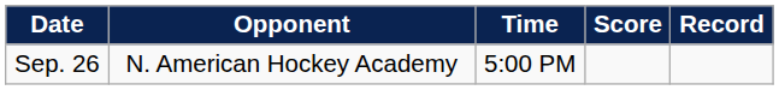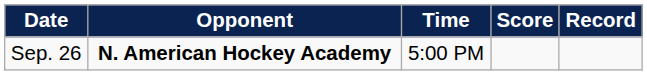Sep. 26 | Opponent: normal -> bold
